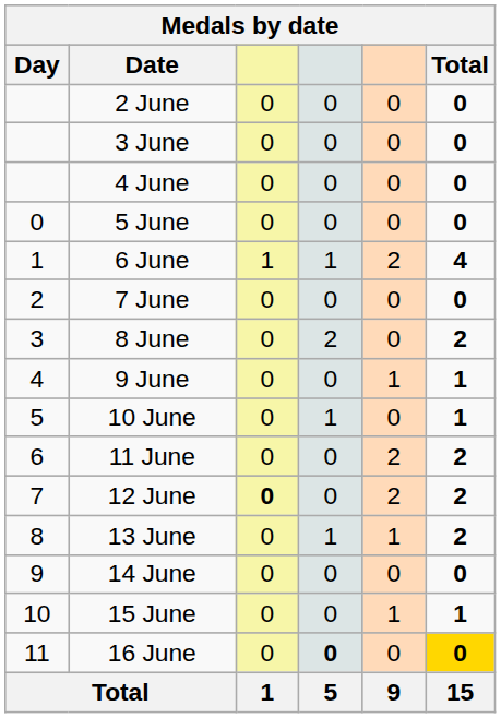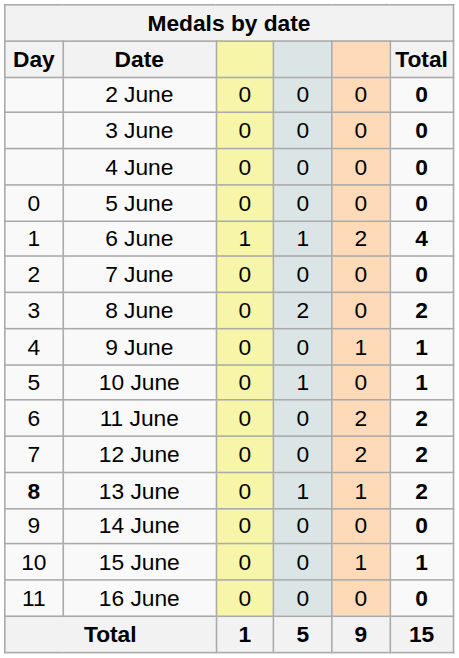12 June | column 3: bold -> normal
13 June | Day: normal -> bold
16 June | column 4: bold -> normal
16 June | Total: gold background -> no background
